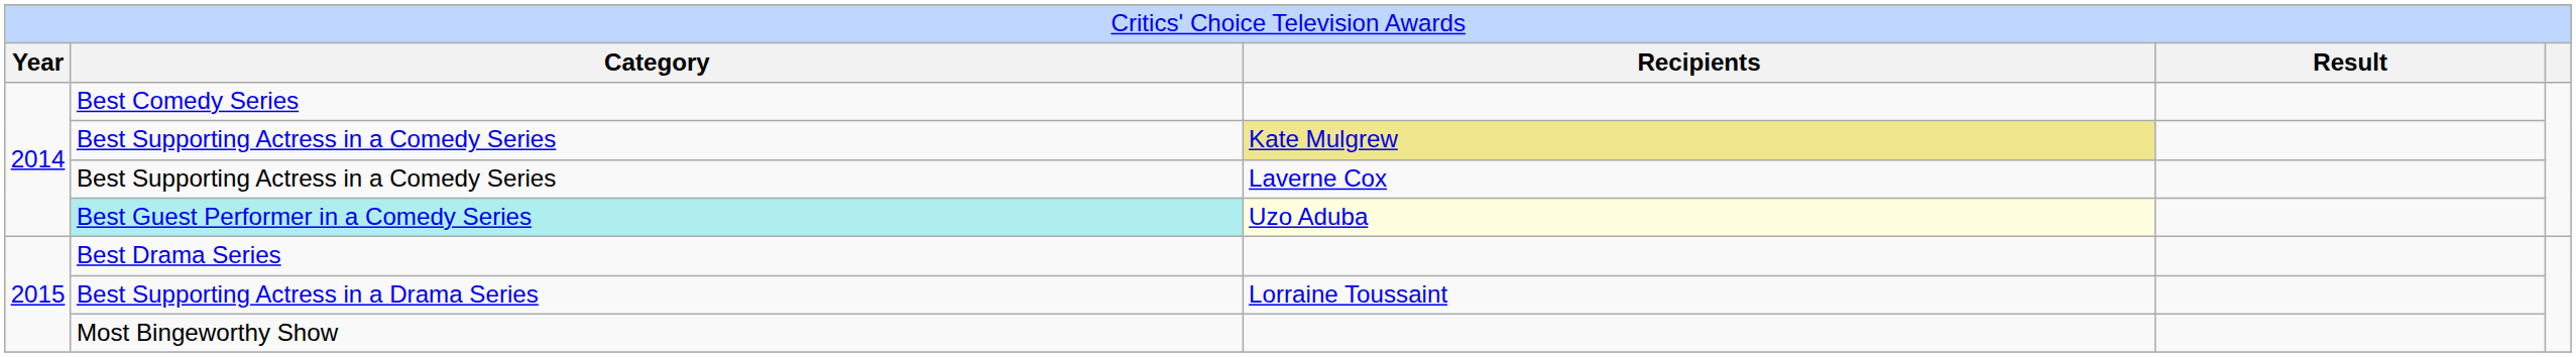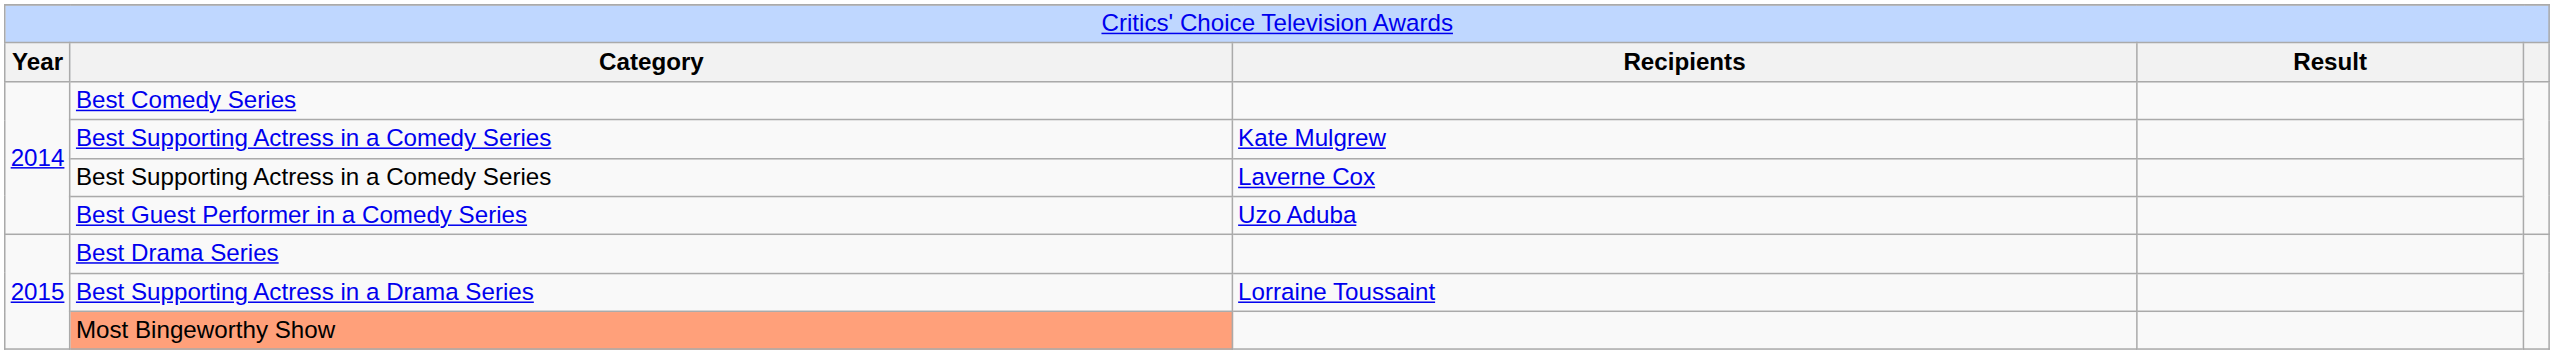Best Supporting Actress in a Comedy Series / Kate Mulgrew | column 3: khaki background -> no background
Best Guest Performer in a Comedy Series | column 2: paleturquoise background -> no background
Best Guest Performer in a Comedy Series | column 3: lightyellow background -> no background
Most Bingeworthy Show | column 2: no background -> lightsalmon background
